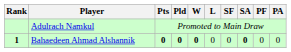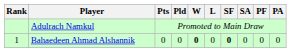Bahaedeen Ahmad Alshannik | Rank: bold -> normal
Bahaedeen Ahmad Alshannik | Pts: bold -> normal
Bahaedeen Ahmad Alshannik | Pld: bold -> normal
Bahaedeen Ahmad Alshannik | SF: normal -> bold
Bahaedeen Ahmad Alshannik | SA: bold -> normal
